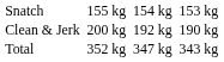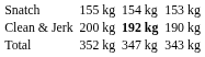Clean & Jerk | column 3: normal -> bold
